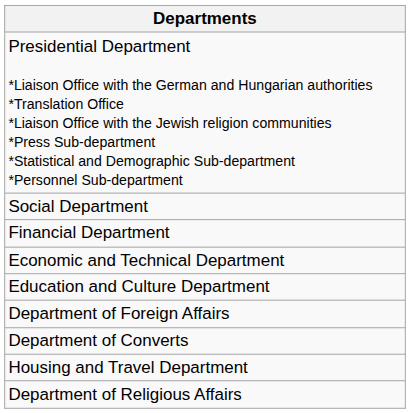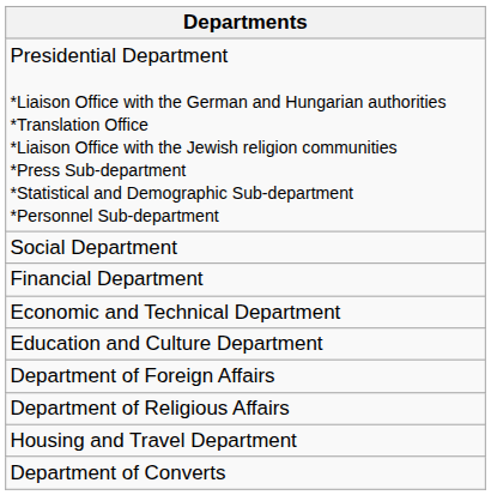row 8 | column 1: Department of Converts -> Department of Religious Affairs
row 10 | column 1: Department of Religious Affairs -> Department of Converts
